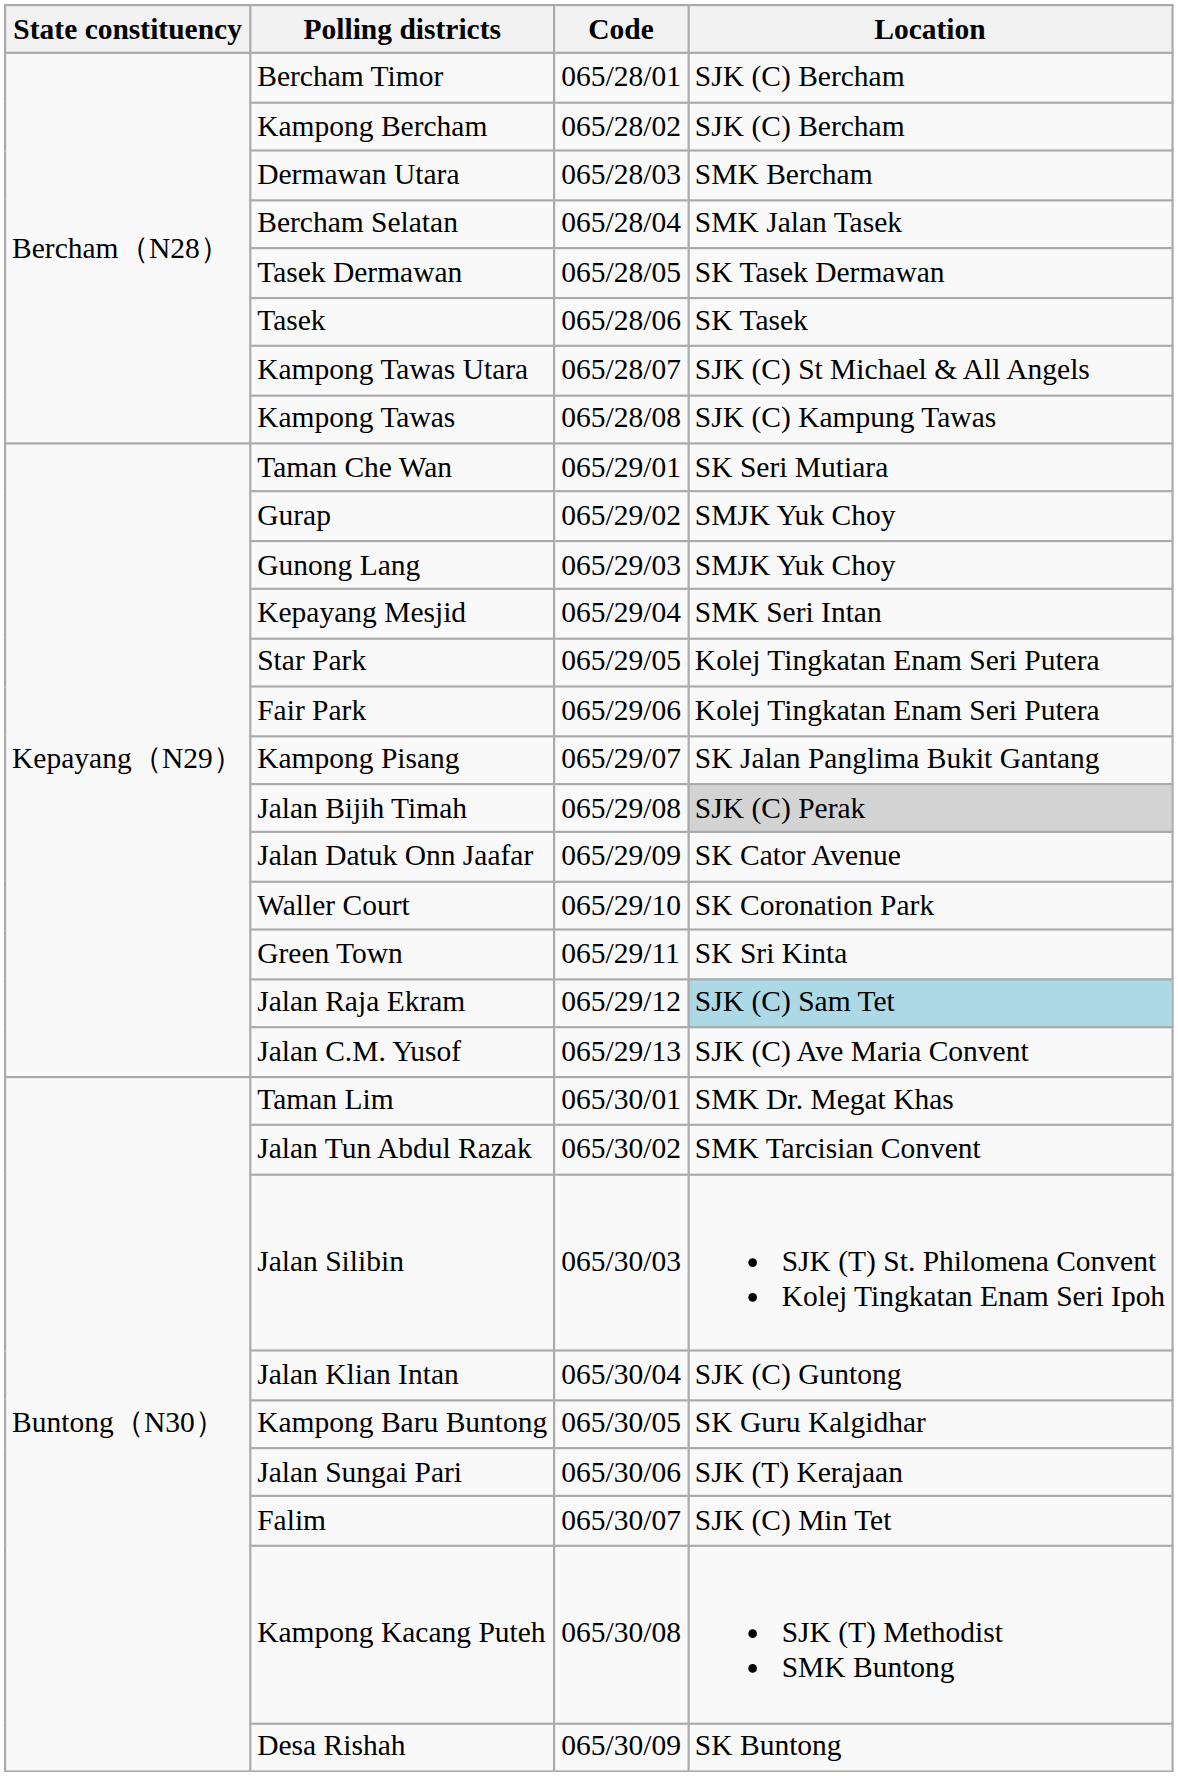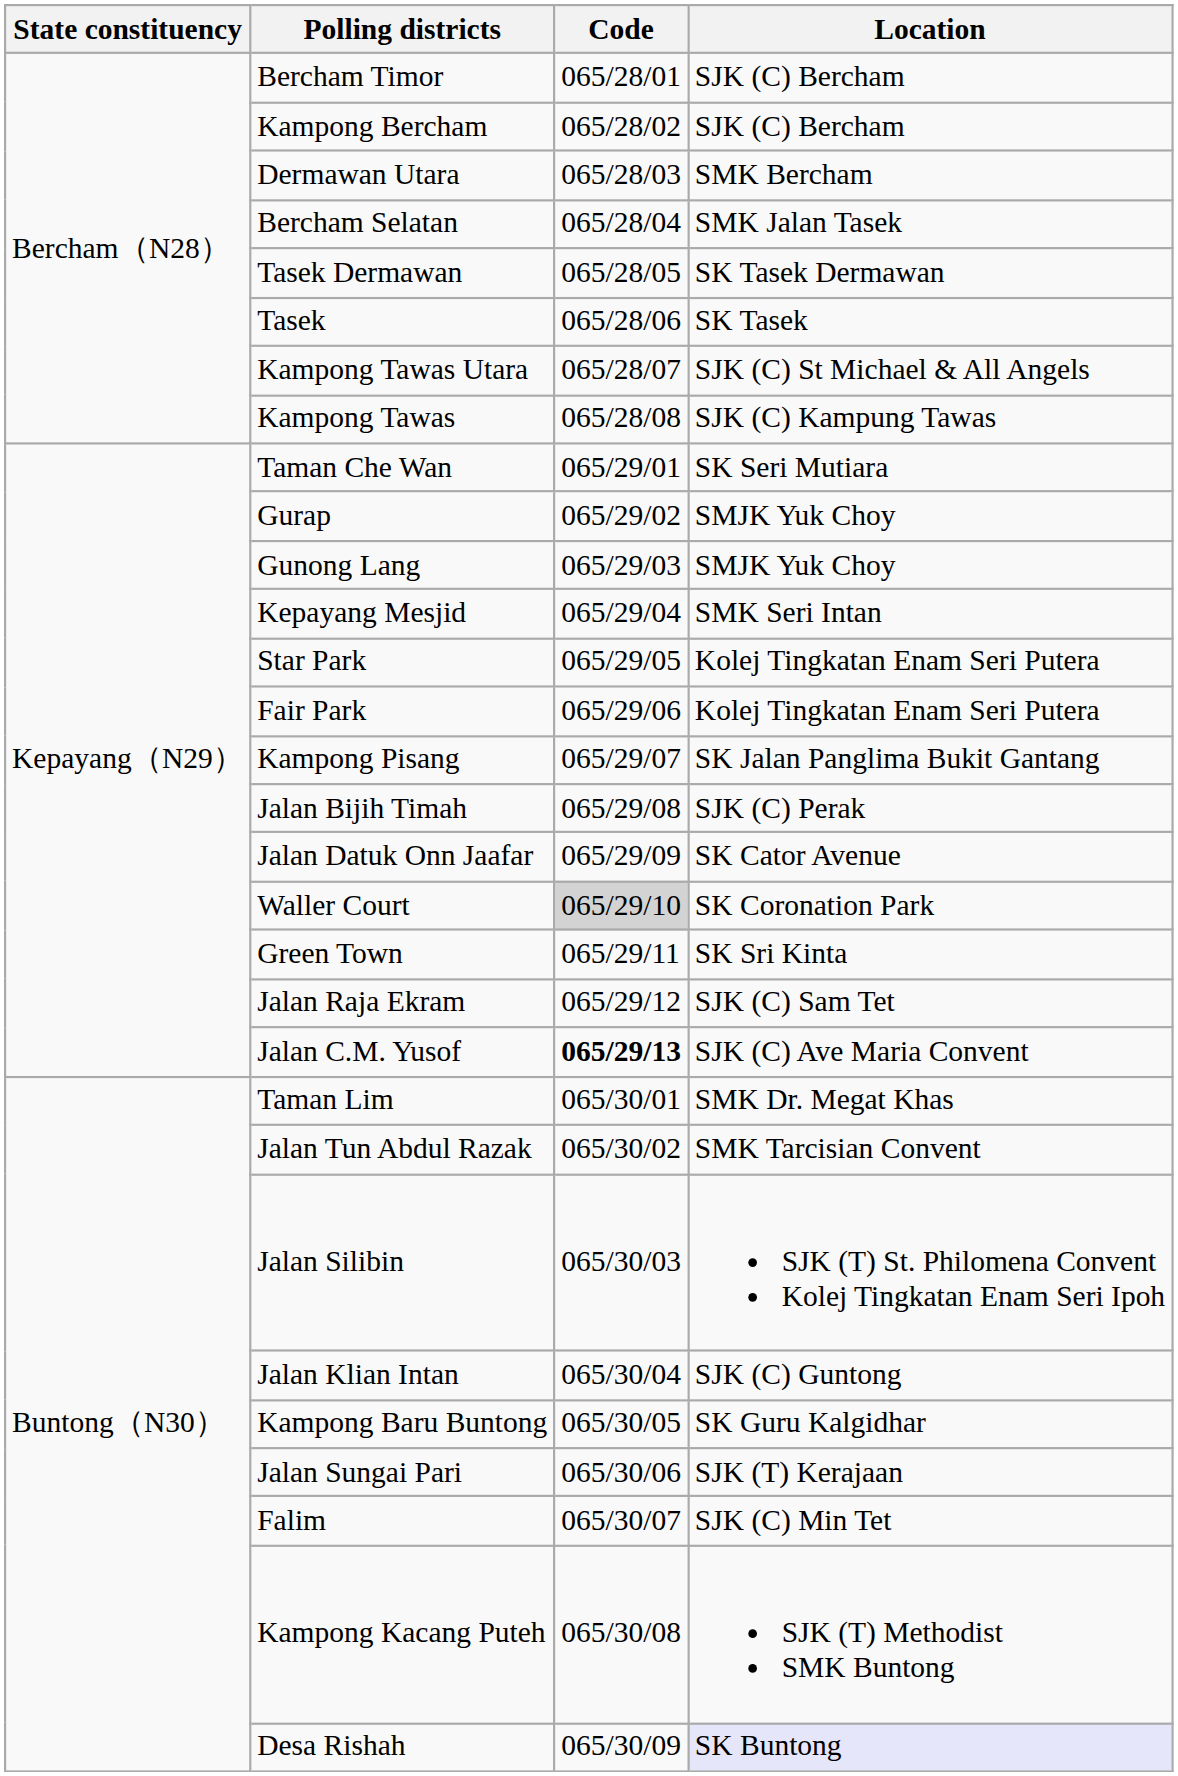Jalan Bijih Timah | Location: lightgrey background -> no background
Waller Court | Code: no background -> lightgrey background
Jalan Raja Ekram | Location: lightblue background -> no background
Jalan C.M. Yusof | Code: normal -> bold
Desa Rishah | Location: no background -> lavender background
